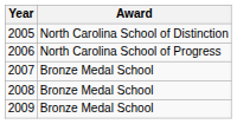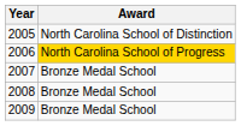2006 | Award: no background -> gold background
